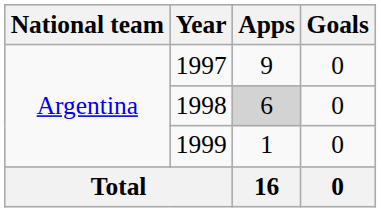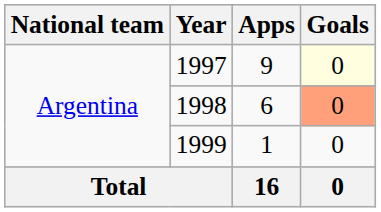1997 | Goals: no background -> lightyellow background
1998 | Apps: lightgrey background -> no background
1998 | Goals: no background -> lightsalmon background
